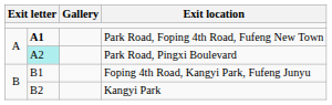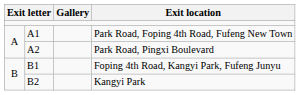Park Road, Foping 4th Road, Fufeng New Town | column 2: bold -> normal
Park Road, Pingxi Boulevard | column 2: paleturquoise background -> no background
